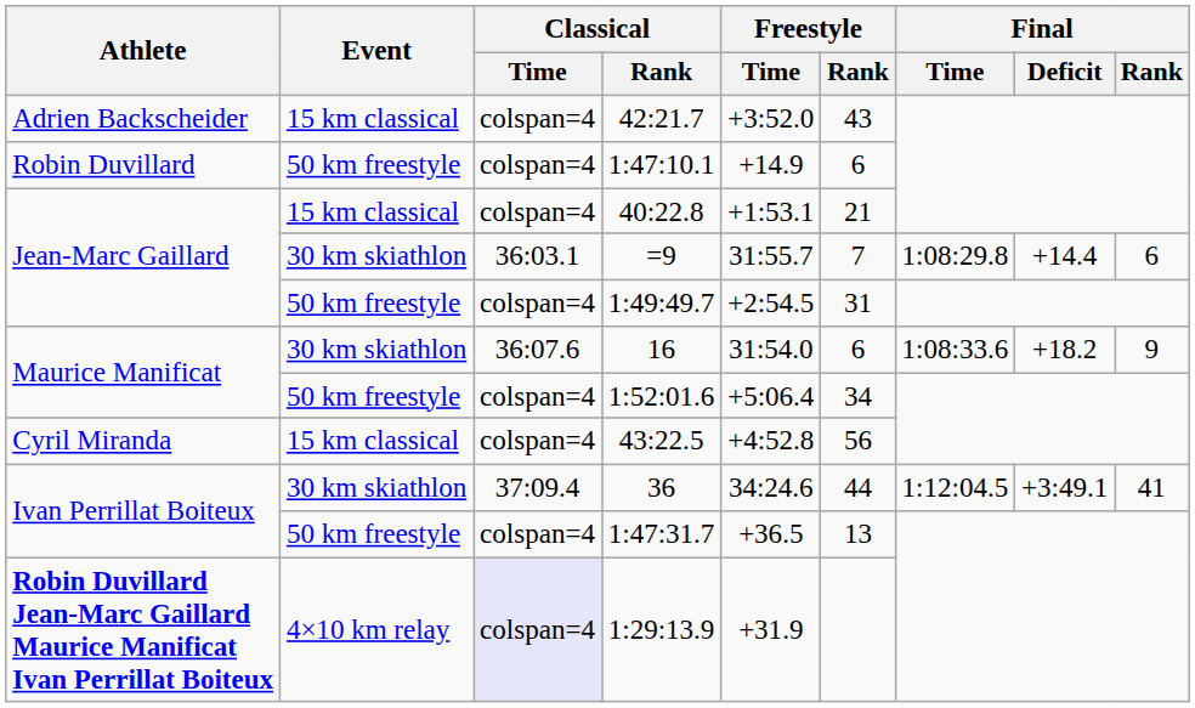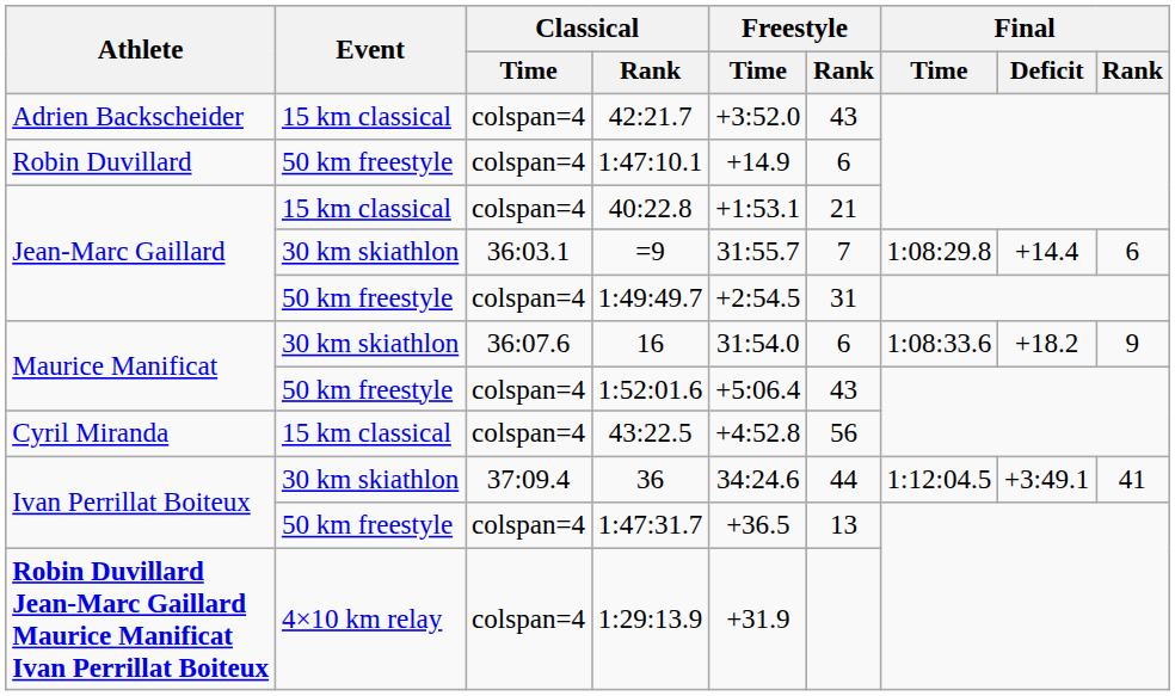1:52:01.6 | Freestyle / Rank: 34 -> 43
1:29:13.9 | Classical / Time: lavender background -> no background
